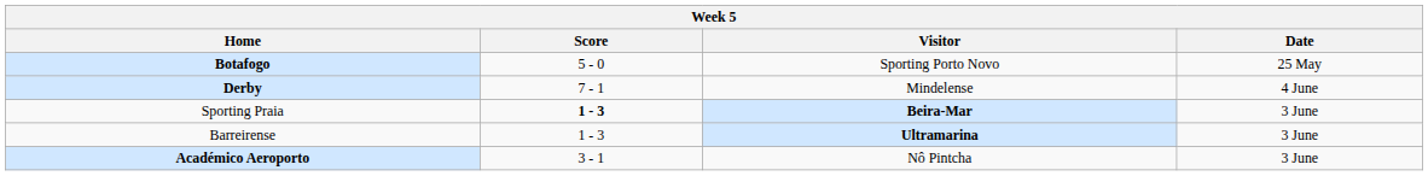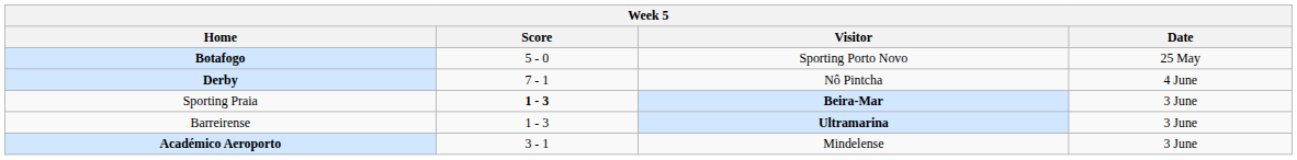Derby | Visitor: Mindelense -> Nô Pintcha
Académico Aeroporto | Visitor: Nô Pintcha -> Mindelense
